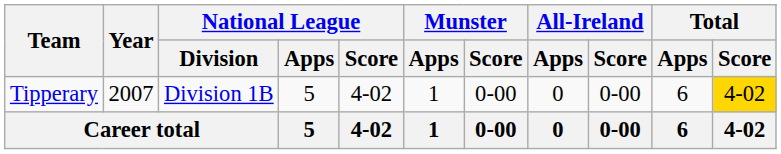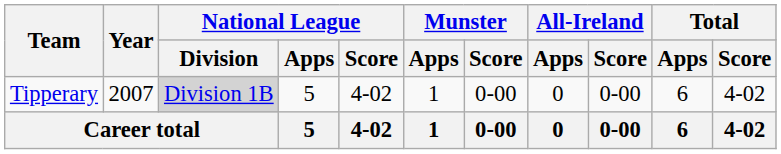Tipperary | National League / Division: no background -> lightgrey background
Tipperary | Total / Score: gold background -> no background
